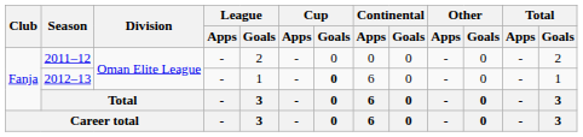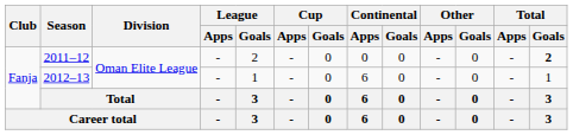2011–12 | Total / Goals: normal -> bold
2012–13 | Cup / Goals: bold -> normal
